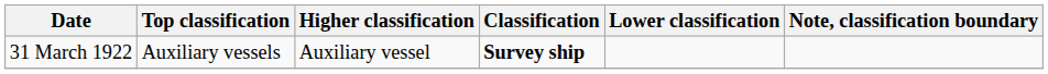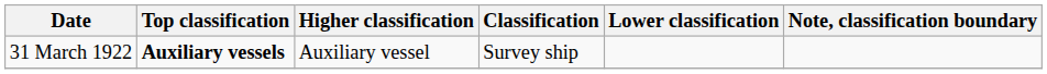31 March 1922 | Top classification: normal -> bold
31 March 1922 | Classification: bold -> normal
